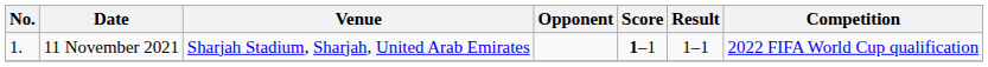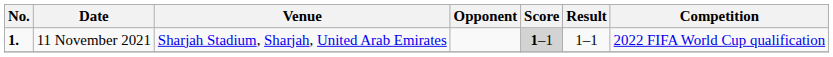11 November 2021 | No.: normal -> bold
11 November 2021 | Score: no background -> lightgrey background
